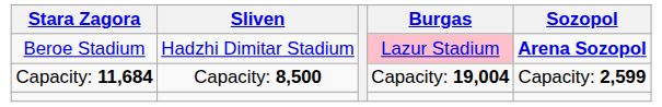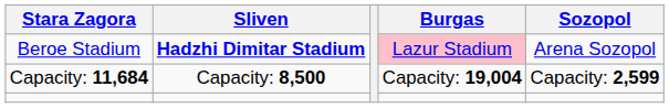Beroe Stadium | Sliven: normal -> bold
Beroe Stadium | Sozopol: bold -> normal
